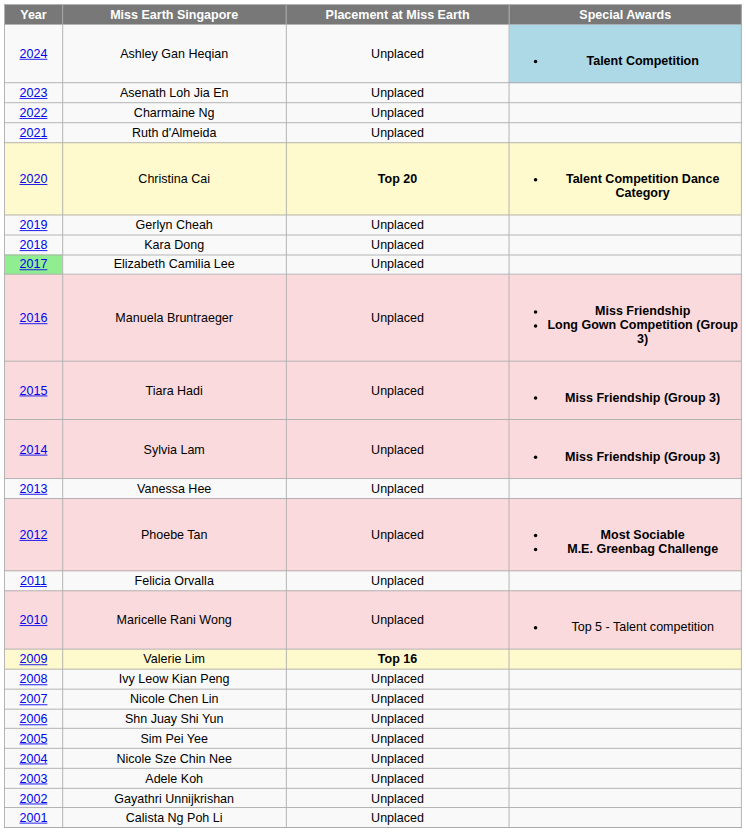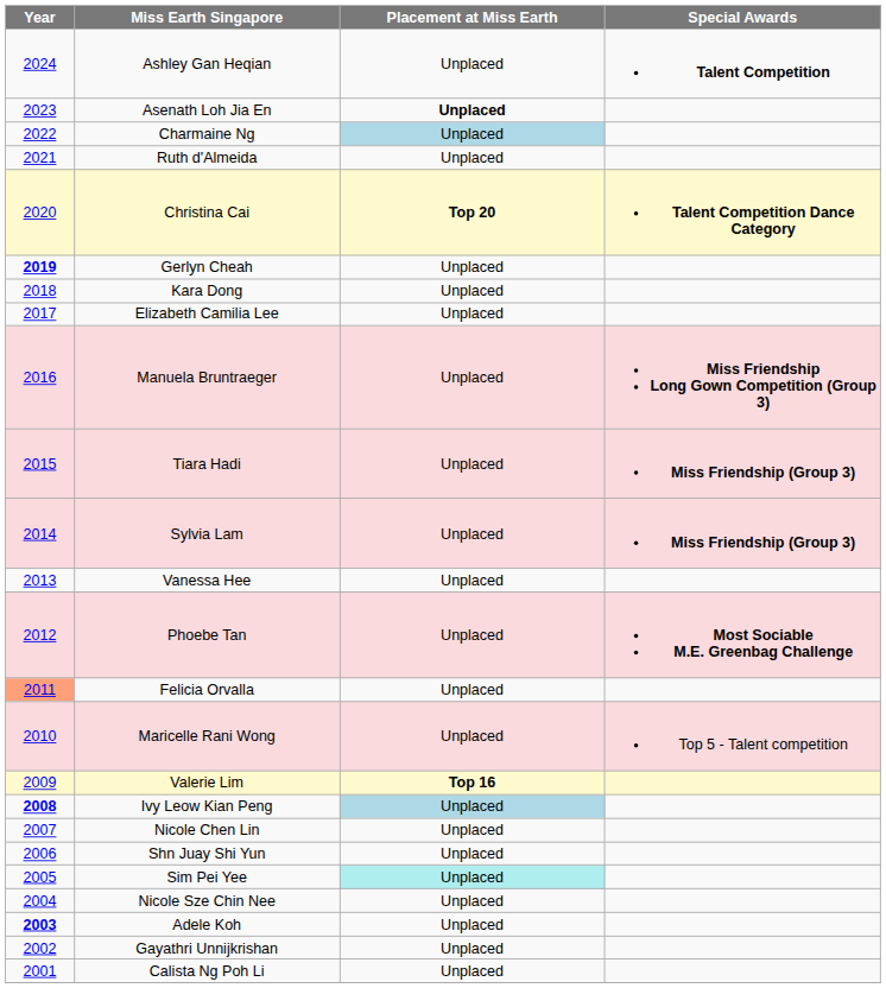Ashley Gan Heqian | Special Awards: lightblue background -> no background
Asenath Loh Jia En | Placement at Miss Earth: normal -> bold
Charmaine Ng | Placement at Miss Earth: no background -> lightblue background
Gerlyn Cheah | Year: normal -> bold
Elizabeth Camilia Lee | Year: lightgreen background -> no background
Felicia Orvalla | Year: no background -> lightsalmon background
Ivy Leow Kian Peng | Year: normal -> bold
Ivy Leow Kian Peng | Placement at Miss Earth: no background -> lightblue background
Sim Pei Yee | Placement at Miss Earth: no background -> paleturquoise background
Adele Koh | Year: normal -> bold
